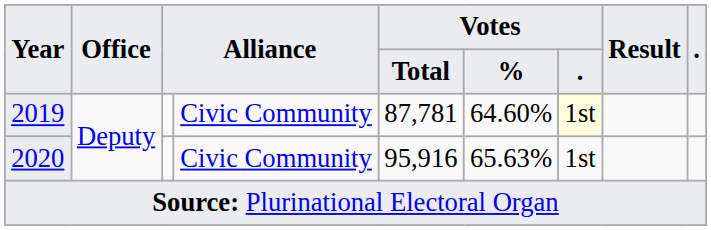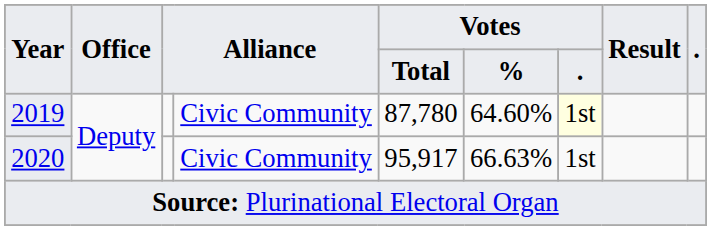2019 | Votes / Total: 87,781 -> 87,780
2020 | Votes / Total: 95,916 -> 95,917
2020 | Votes / %: 65.63% -> 66.63%
